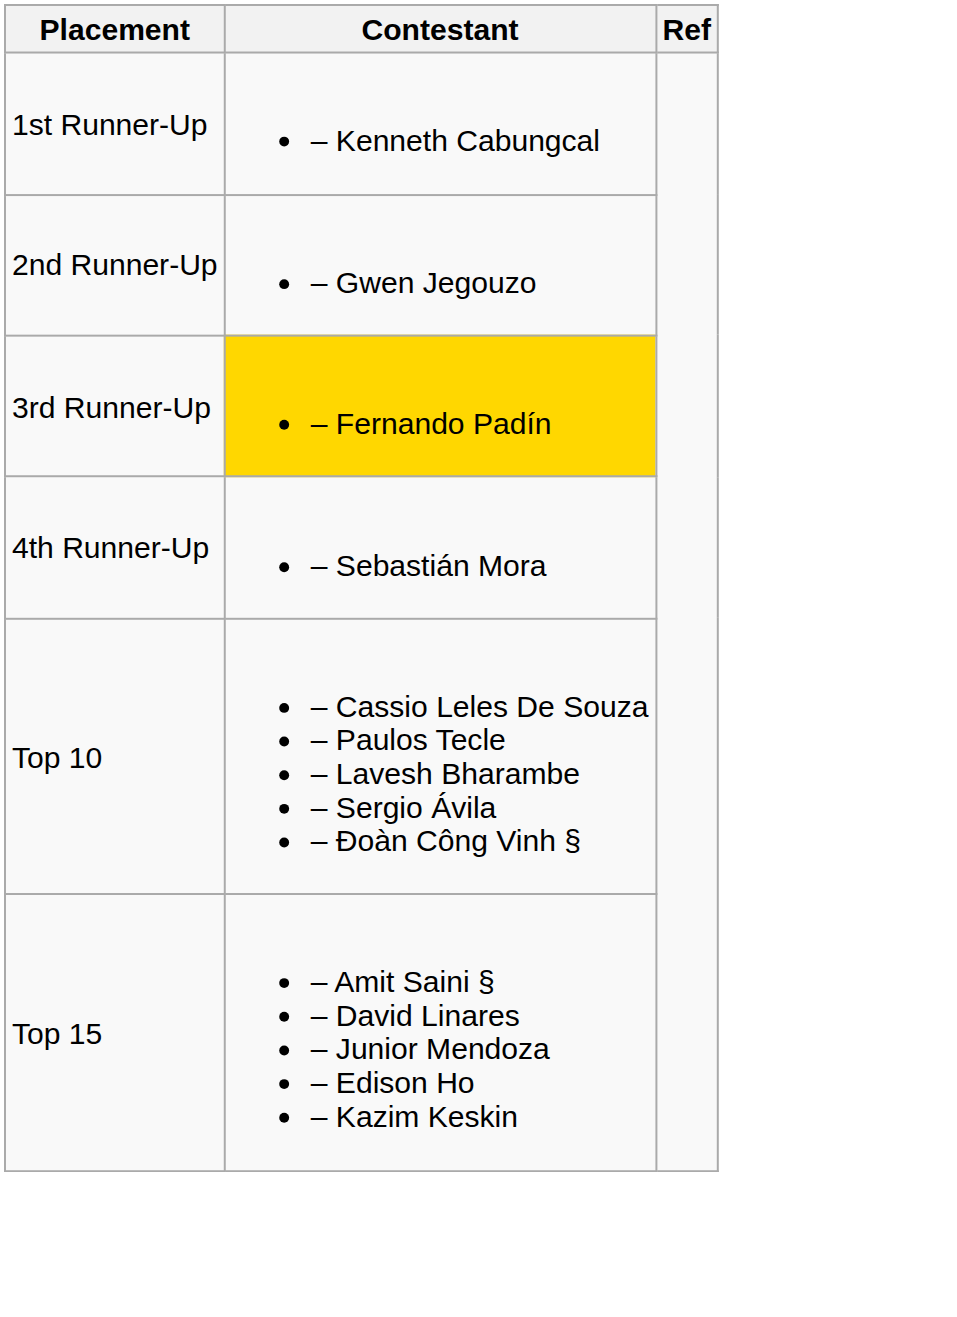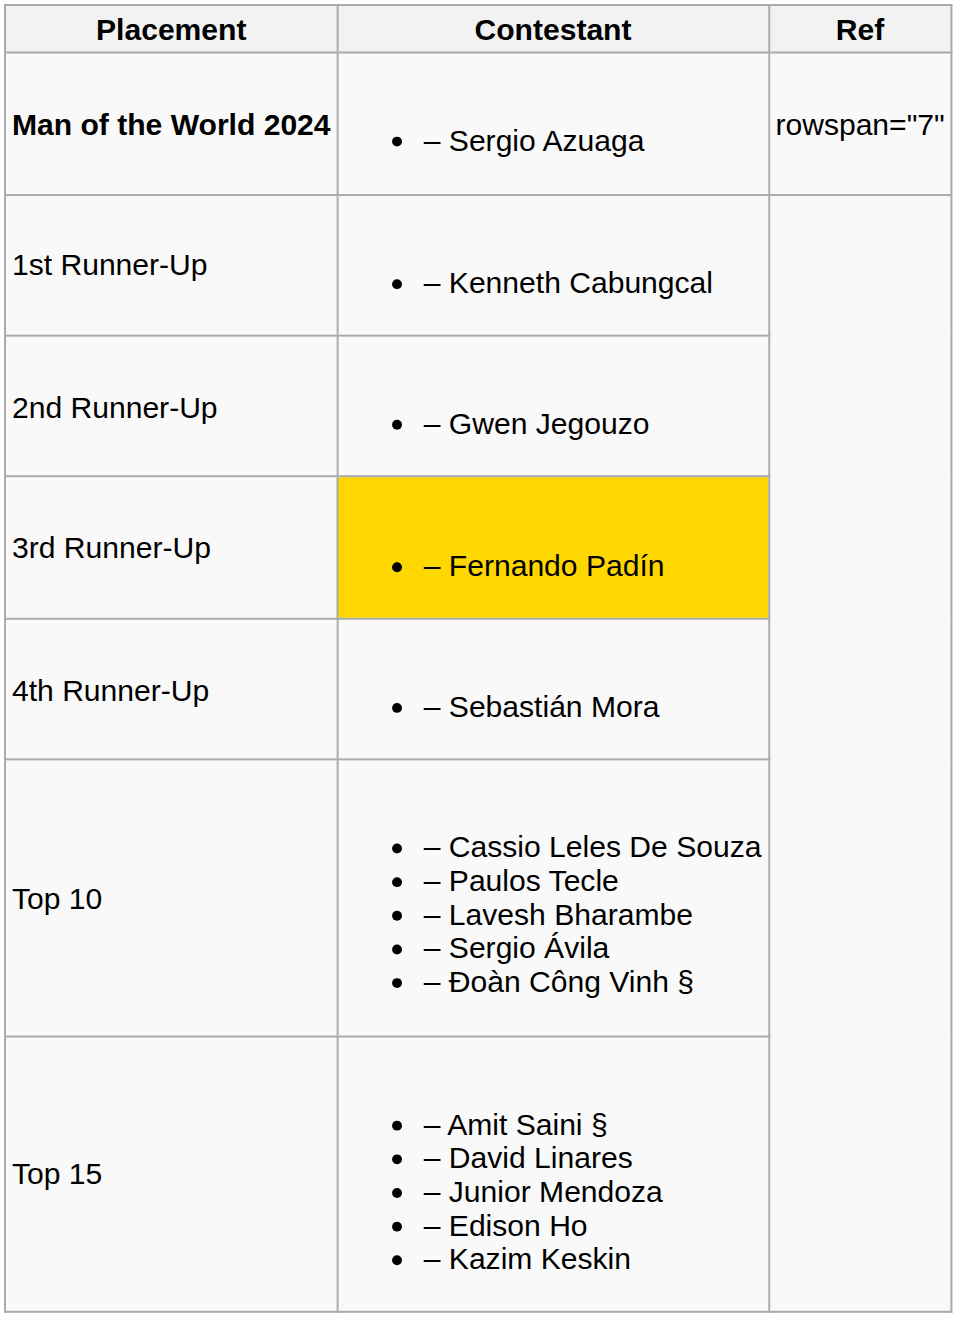+ row: Man of the World 2024 | – Sergio Azuaga | rowspan="7"
